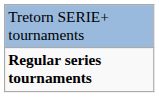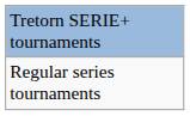row 2 | column 1: bold -> normal
